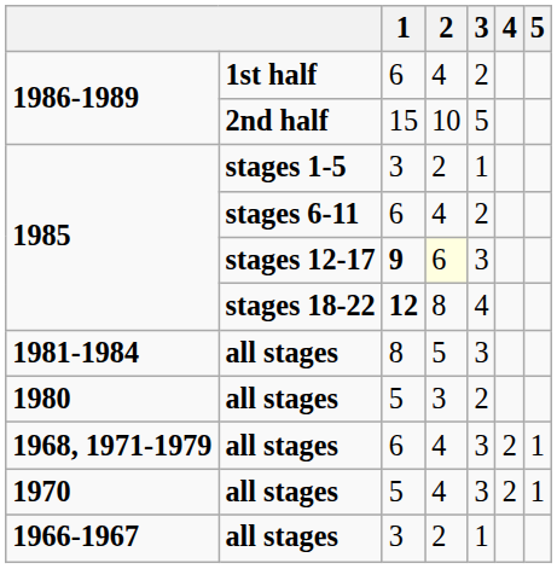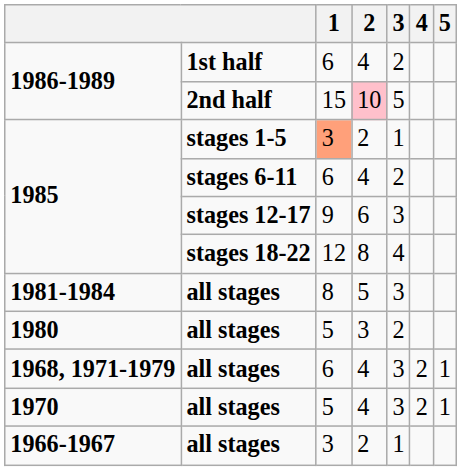1986-1989 / 2nd half | 2: no background -> pink background
1985 / stages 1-5 | 1: no background -> lightsalmon background
1985 / stages 12-17 | 1: bold -> normal
1985 / stages 12-17 | 2: lightyellow background -> no background
1985 / stages 18-22 | 1: bold -> normal
